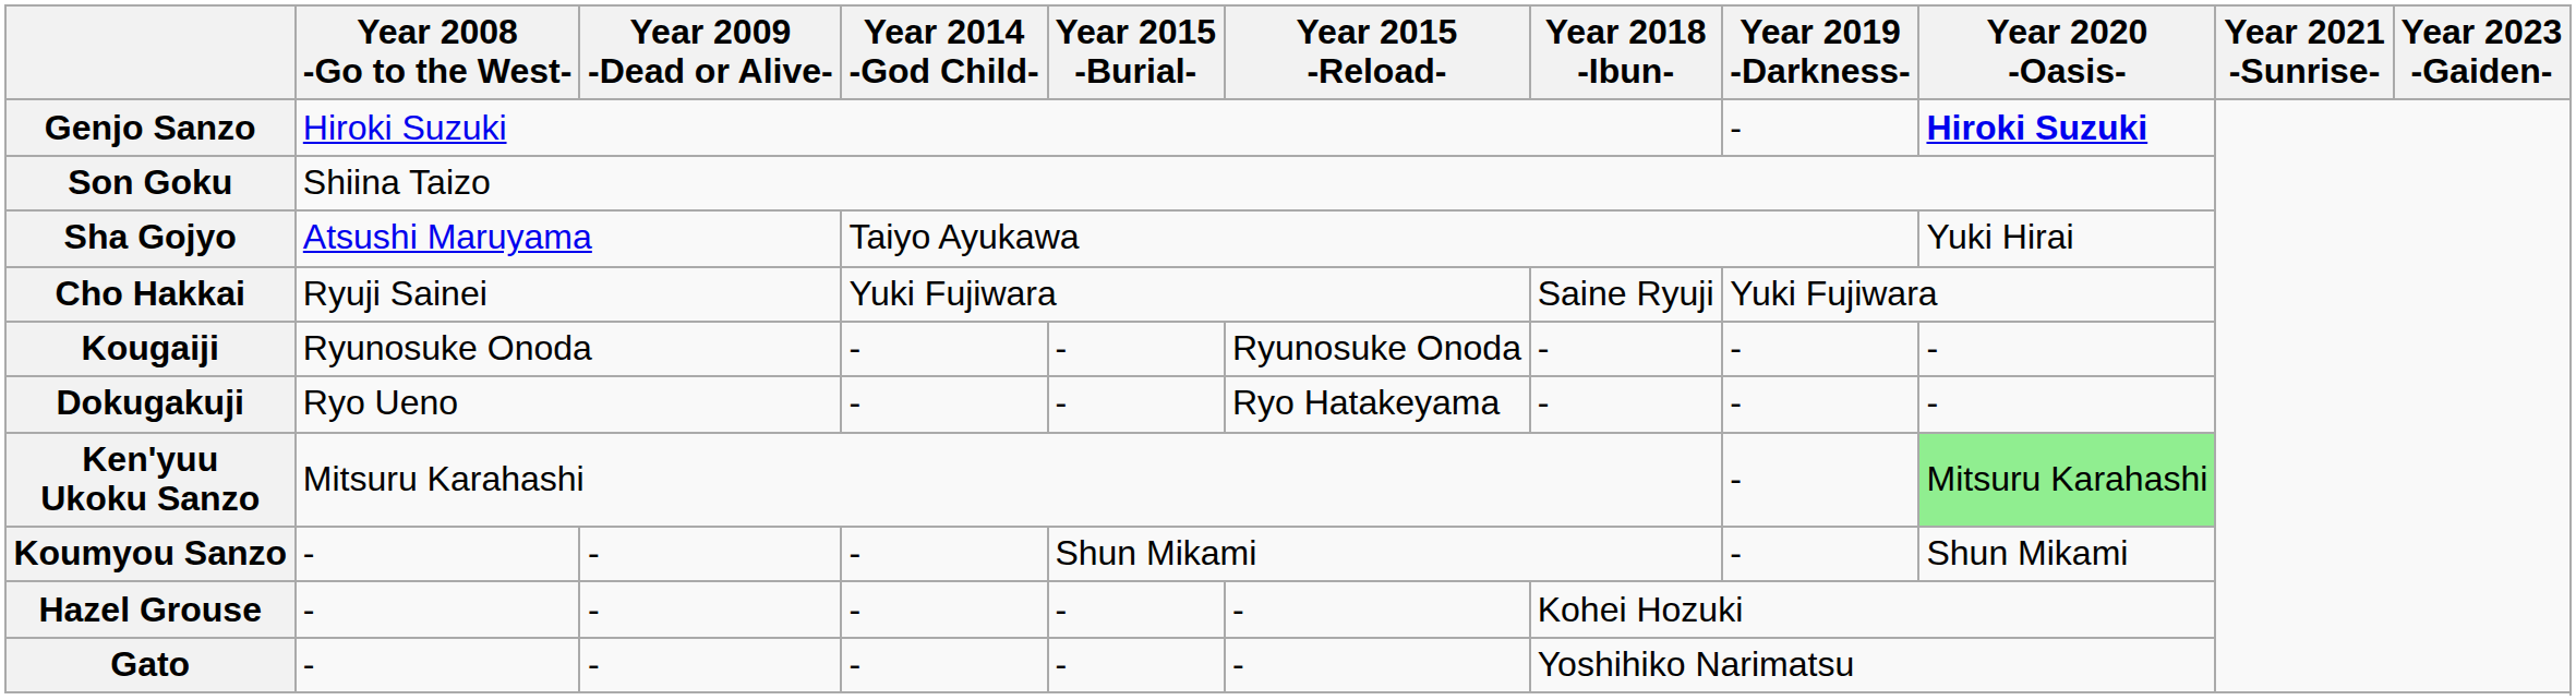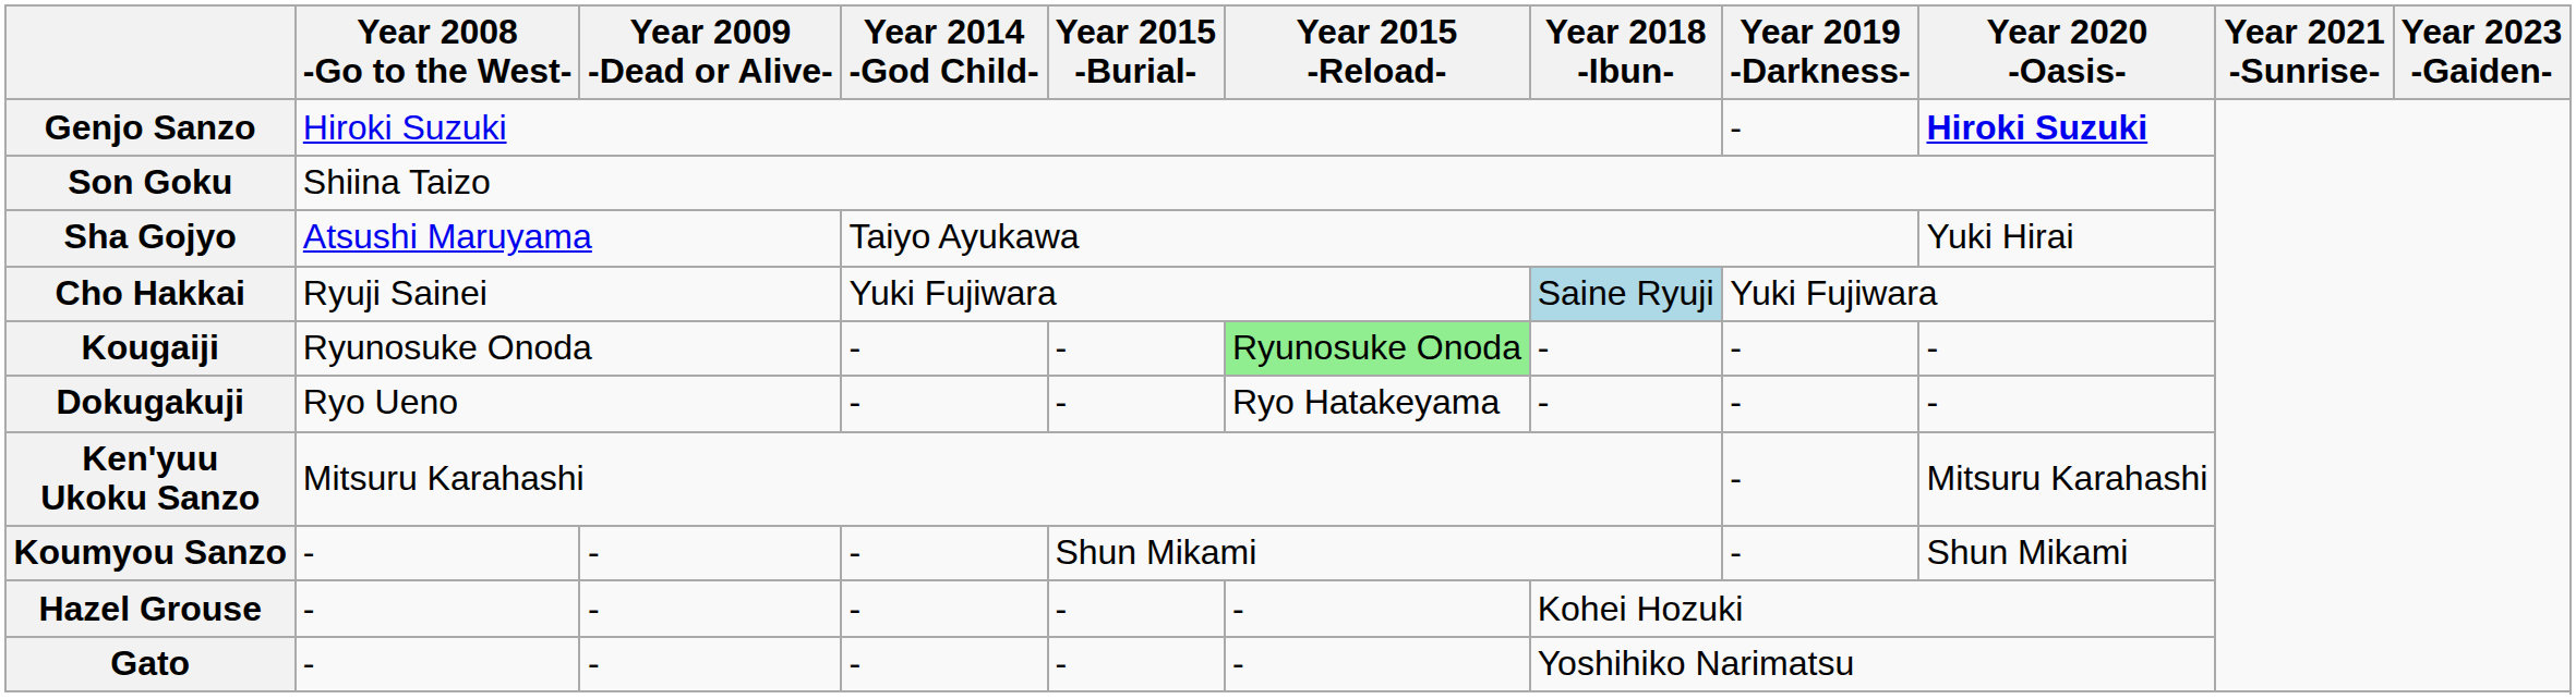Cho Hakkai | Year 2018 -Ibun-: no background -> lightblue background
Kougaiji | Year 2015 -Reload-: no background -> lightgreen background
Ken'yuu Ukoku Sanzo | Year 2020 -Oasis-: lightgreen background -> no background
